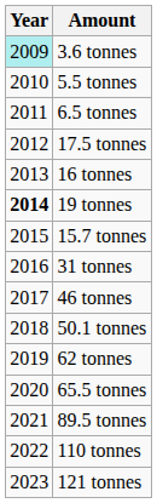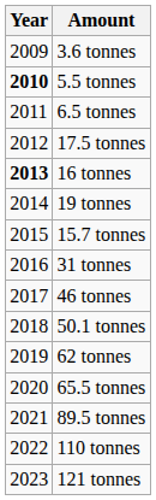3.6 tonnes | Year: paleturquoise background -> no background
5.5 tonnes | Year: normal -> bold
16 tonnes | Year: normal -> bold
19 tonnes | Year: bold -> normal
